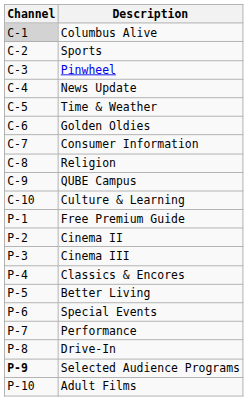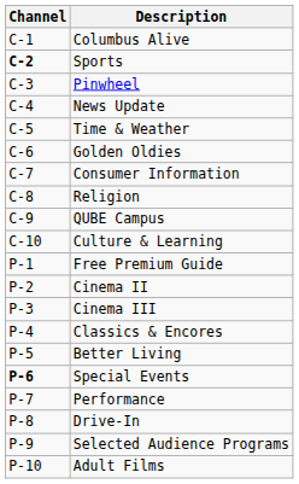Columbus Alive | Channel: lightgrey background -> no background
Sports | Channel: normal -> bold
Special Events | Channel: normal -> bold
Selected Audience Programs | Channel: bold -> normal
